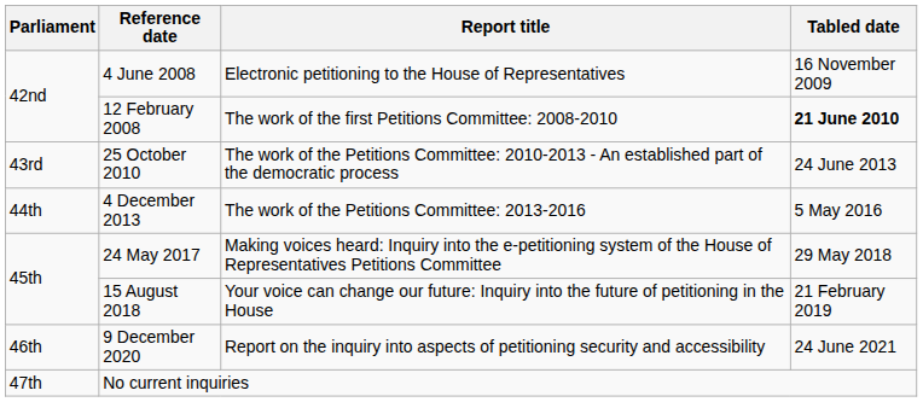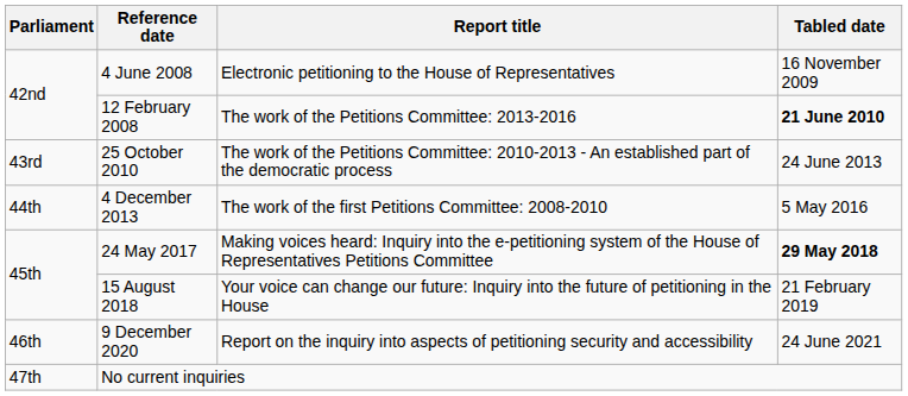12 February 2008 | Report title: The work of the first Petitions Committee: 2008-2010 -> The work of the Petitions Committee: 2013-2016
4 December 2013 | Report title: The work of the Petitions Committee: 2013-2016 -> The work of the first Petitions Committee: 2008-2010
24 May 2017 | Tabled date: normal -> bold
